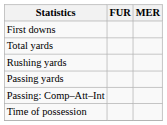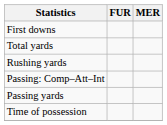rows swapped: Passing yards <-> Passing: Comp–Att–Int
